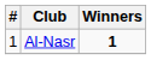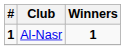Al-Nasr | #: normal -> bold
